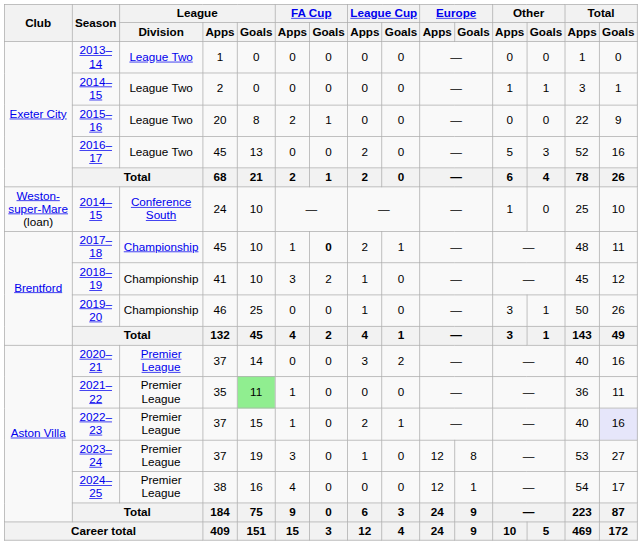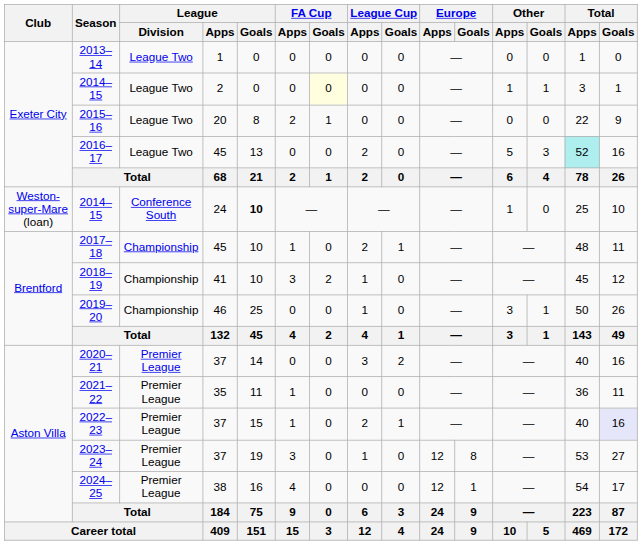2014–15 / 2 | FA Cup / Goals: no background -> lightyellow background
2016–17 | Total / Apps: no background -> paleturquoise background
2014–15 / 24 | League / Goals: normal -> bold
2017–18 | FA Cup / Goals: bold -> normal
2021–22 | League / Goals: lightgreen background -> no background
